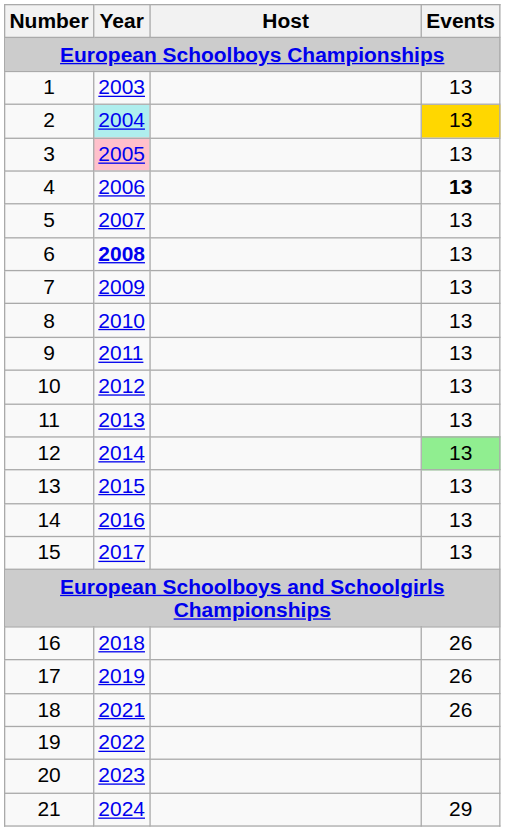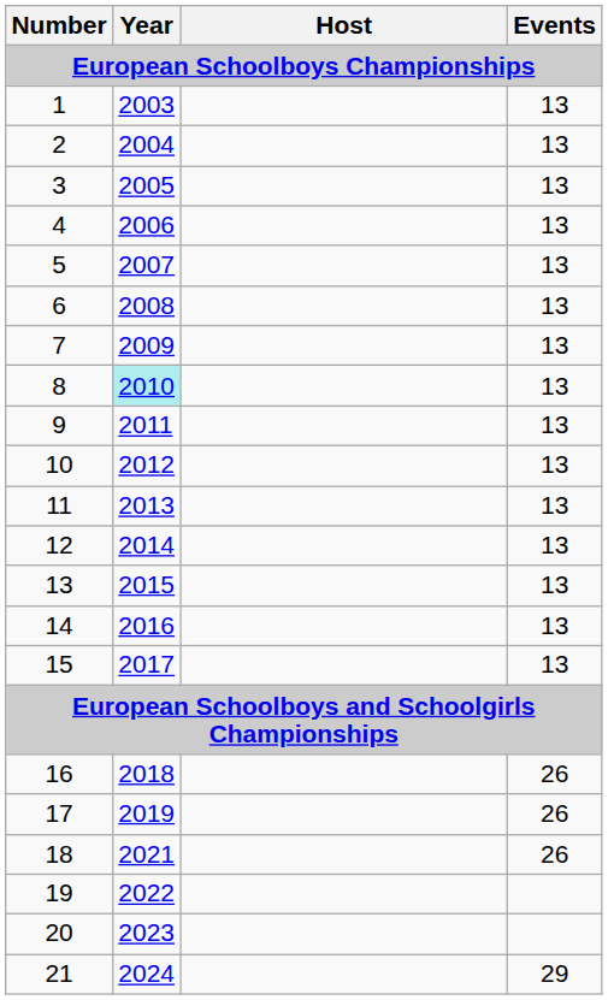2 | Year: paleturquoise background -> no background
2 | Events: gold background -> no background
3 | Year: pink background -> no background
4 | Events: bold -> normal
6 | Year: bold -> normal
8 | Year: no background -> paleturquoise background
12 | Events: lightgreen background -> no background
